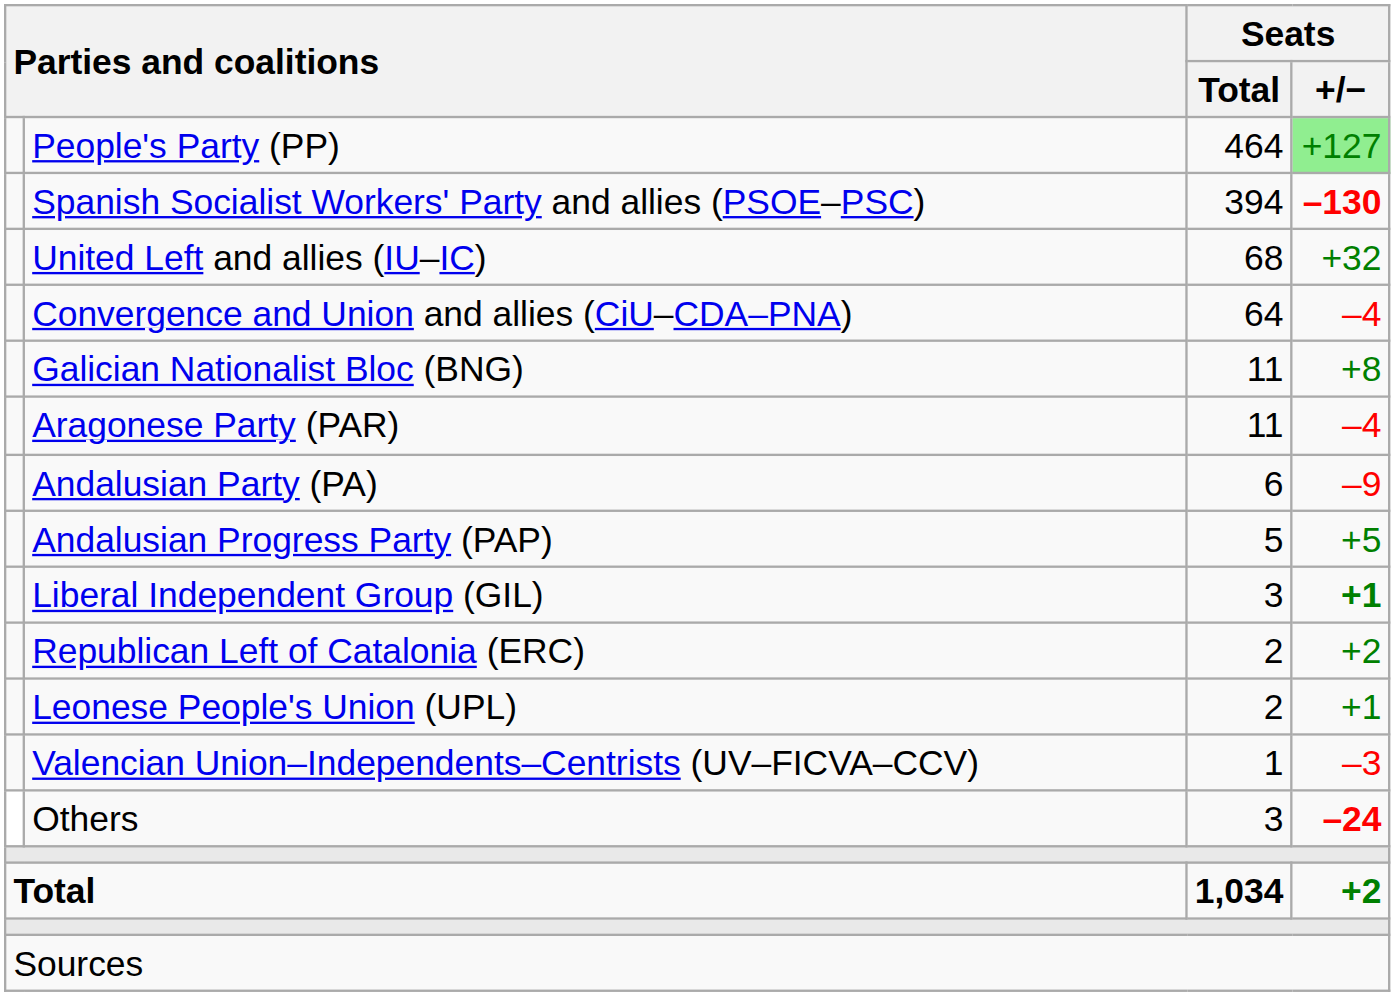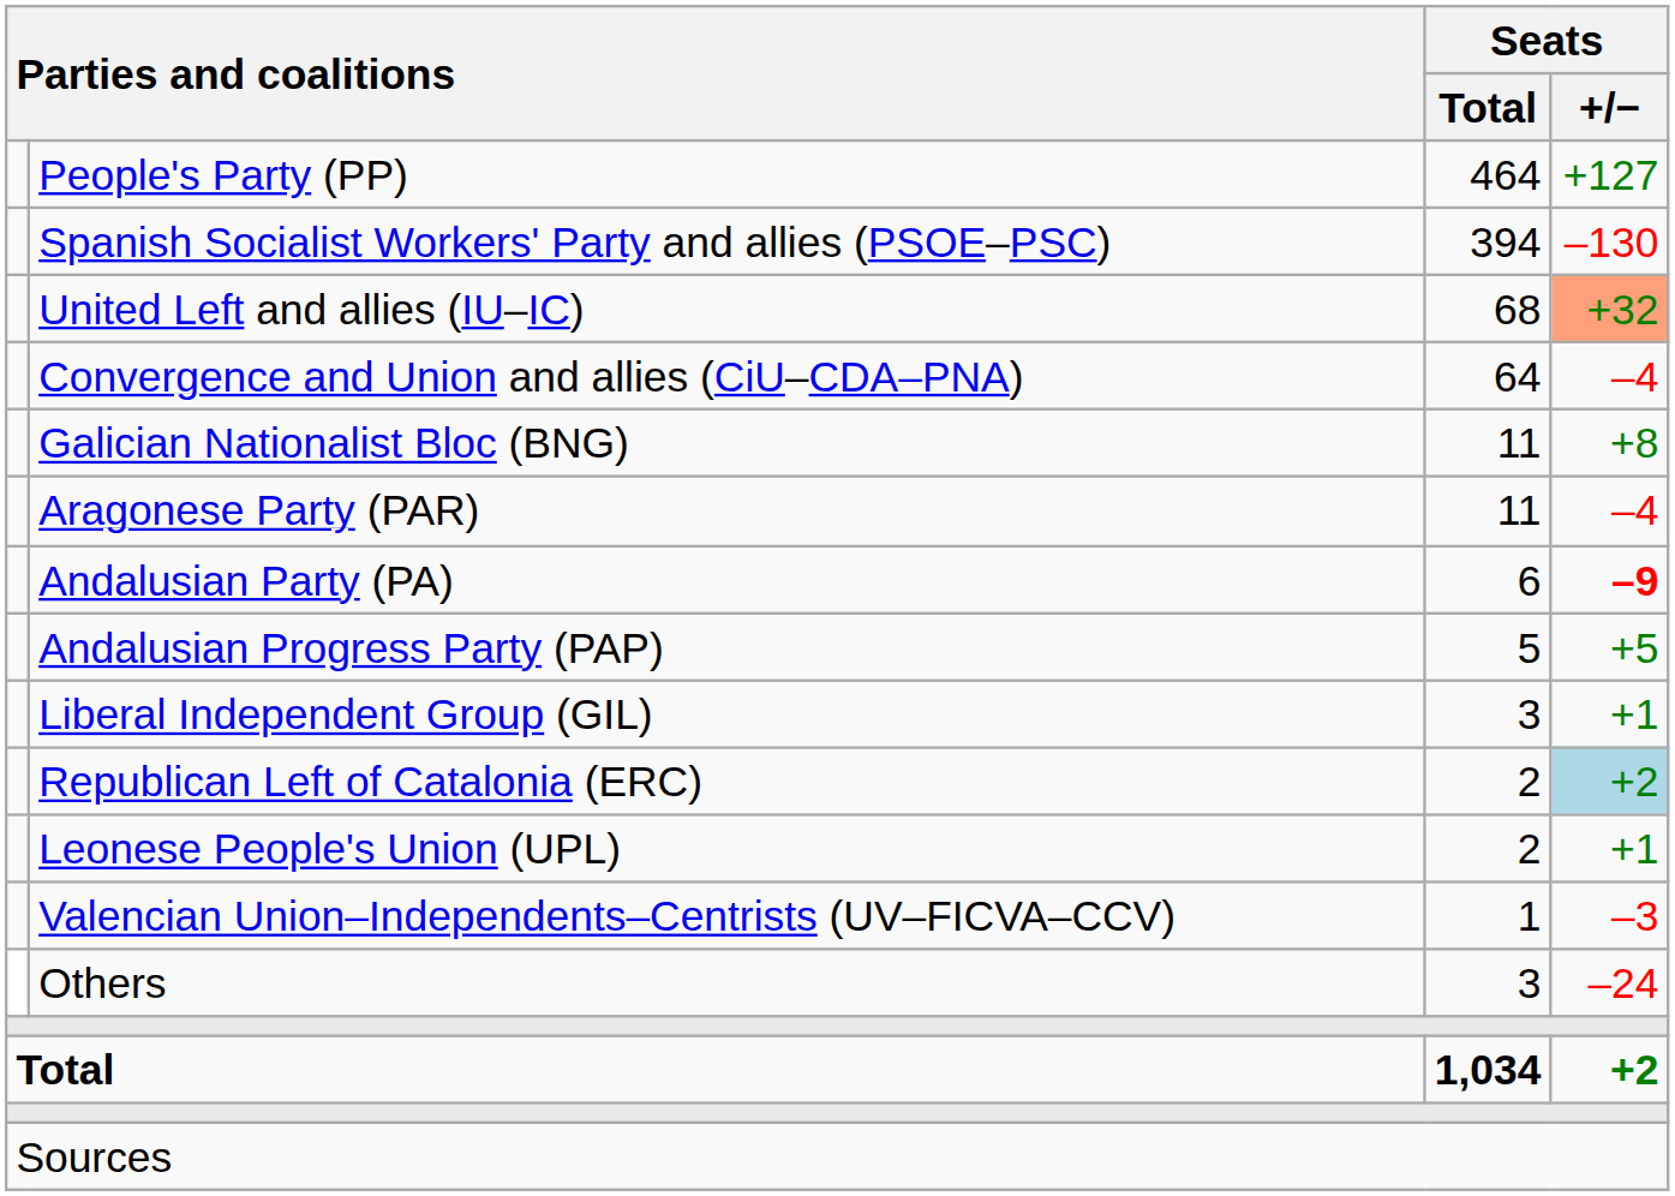People's Party (PP) | Seats / +/−: lightgreen background -> no background
Spanish Socialist Workers' Party and allies (PSOE–PSC) | Seats / +/−: bold -> normal
United Left and allies (IU–IC) | Seats / +/−: no background -> lightsalmon background
Andalusian Party (PA) | Seats / +/−: normal -> bold
Liberal Independent Group (GIL) | Seats / +/−: bold -> normal
Republican Left of Catalonia (ERC) | Seats / +/−: no background -> lightblue background
Others | Seats / +/−: bold -> normal
